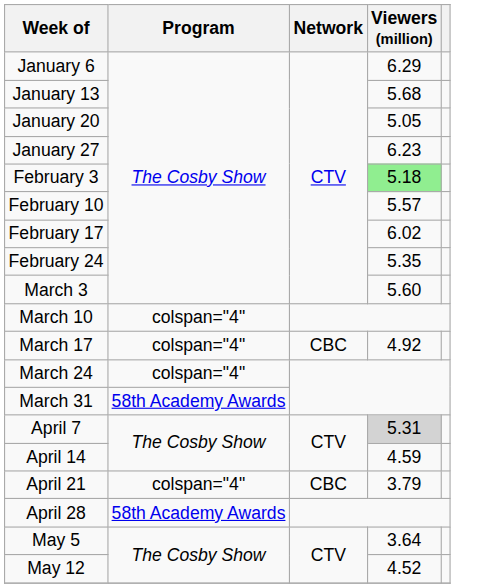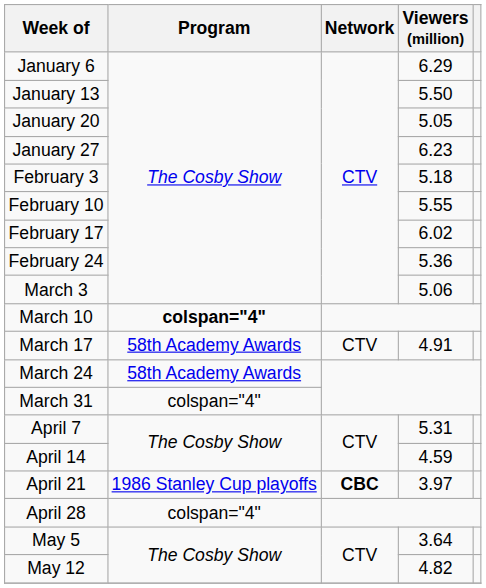January 13 | Viewers (million): 5.68 -> 5.50
February 3 | Viewers (million): lightgreen background -> no background
February 10 | Viewers (million): 5.57 -> 5.55
February 24 | Viewers (million): 5.35 -> 5.36
March 3 | Viewers (million): 5.60 -> 5.06
March 10 | Program: normal -> bold
March 17 | Program: colspan="4" -> 58th Academy Awards
March 17 | Network: CBC -> CTV
March 17 | Viewers (million): 4.92 -> 4.91
March 24 | Program: colspan="4" -> 58th Academy Awards
March 31 | Program: 58th Academy Awards -> colspan="4"
April 7 | Viewers (million): lightgrey background -> no background
April 21 | Program: colspan="4" -> 1986 Stanley Cup playoffs
April 21 | Network: normal -> bold
April 21 | Viewers (million): 3.79 -> 3.97
April 28 | Program: 58th Academy Awards -> colspan="4"
May 12 | Viewers (million): 4.52 -> 4.82
